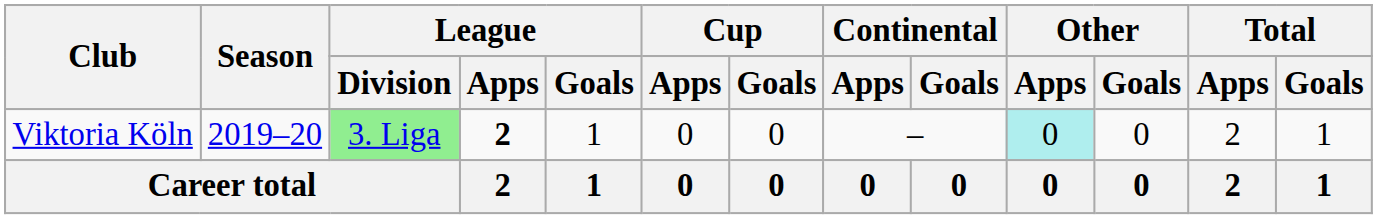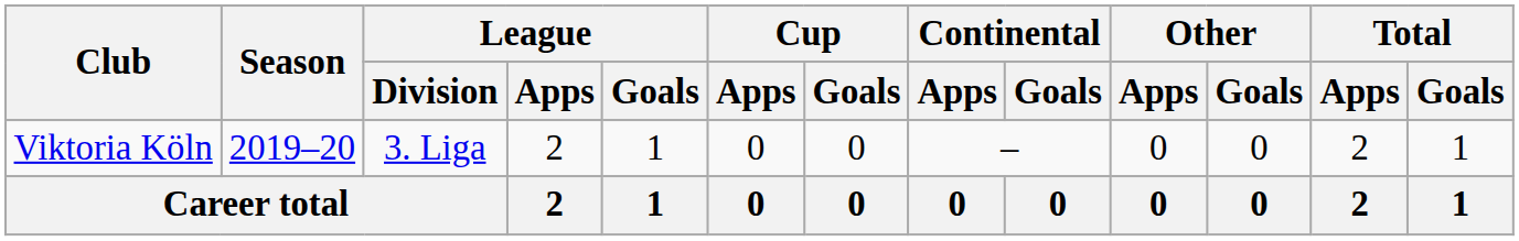Viktoria Köln | League / Division: lightgreen background -> no background
Viktoria Köln | League / Apps: bold -> normal
Viktoria Köln | Other / Apps: paleturquoise background -> no background
